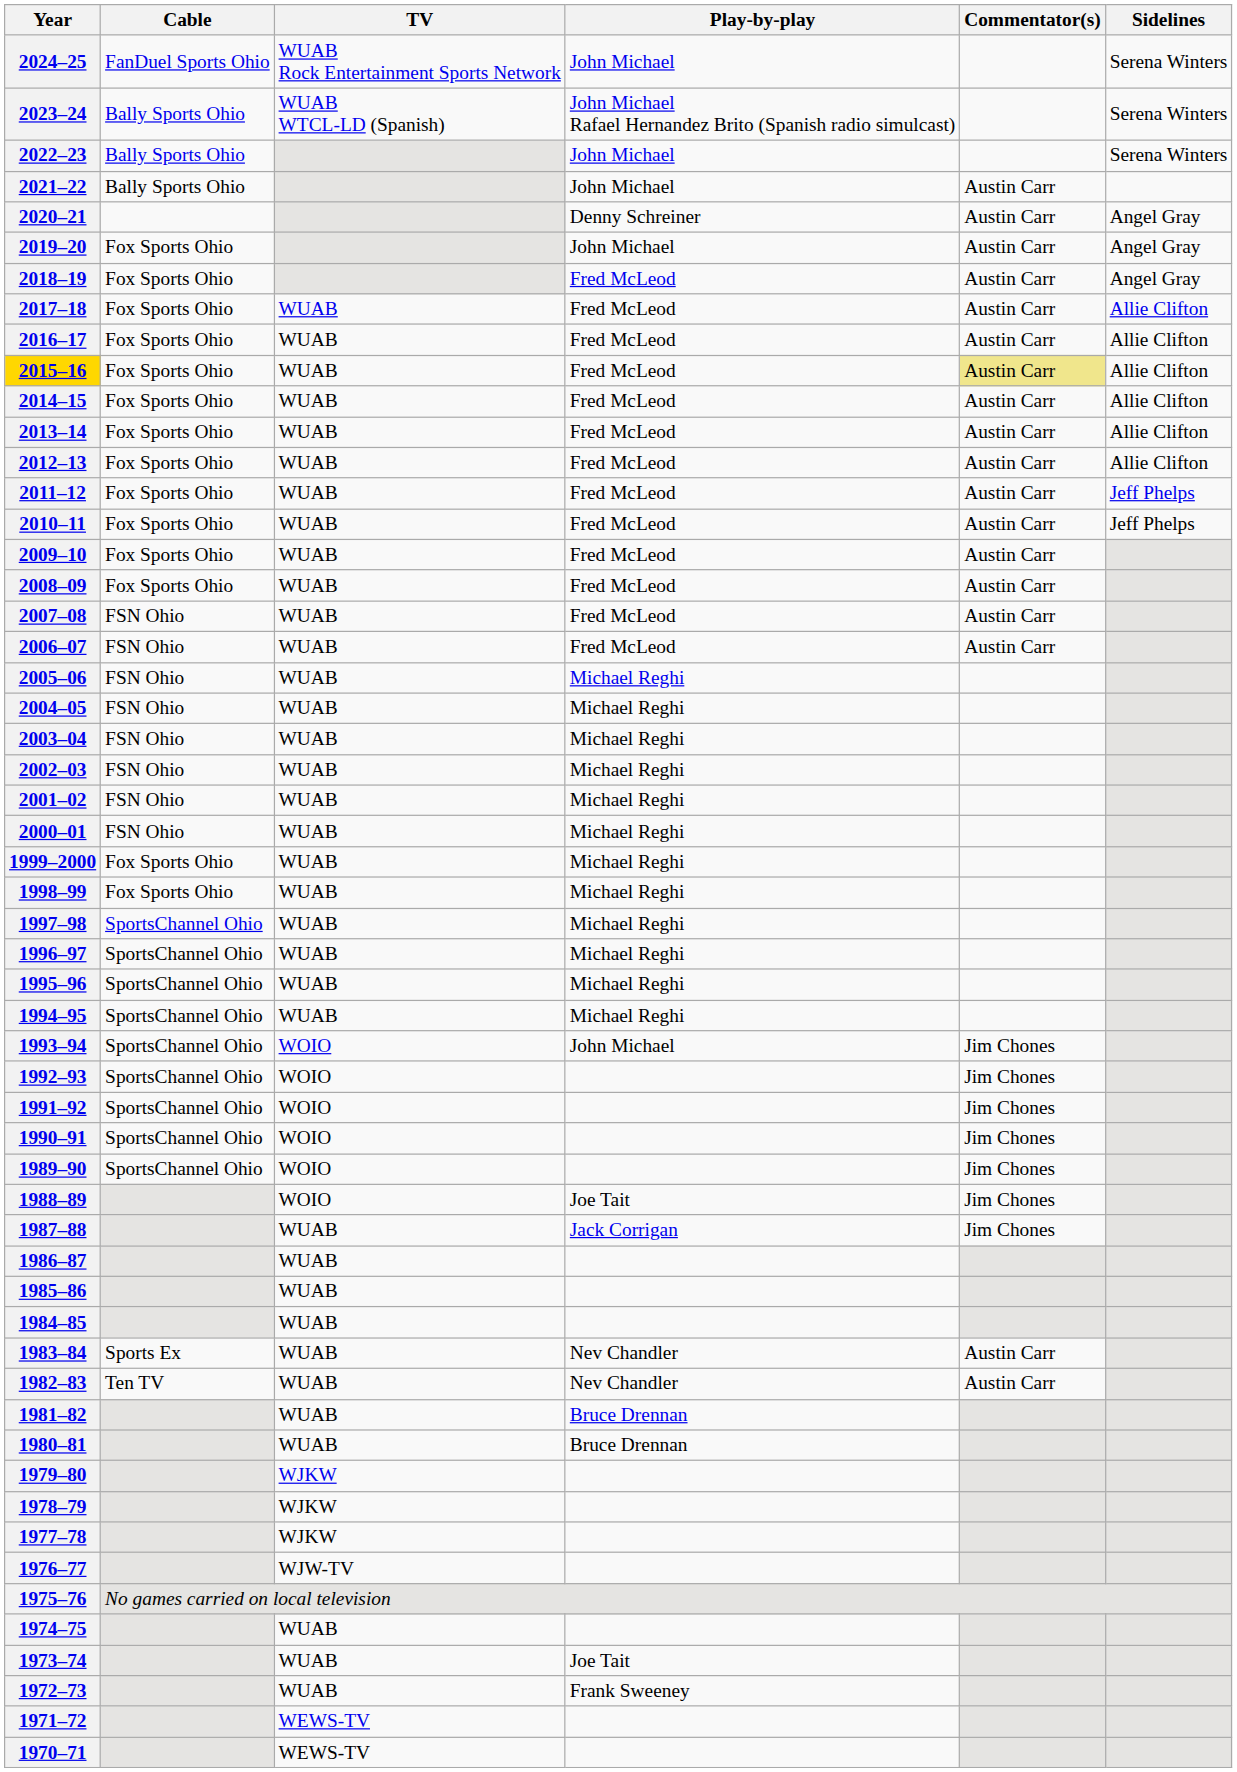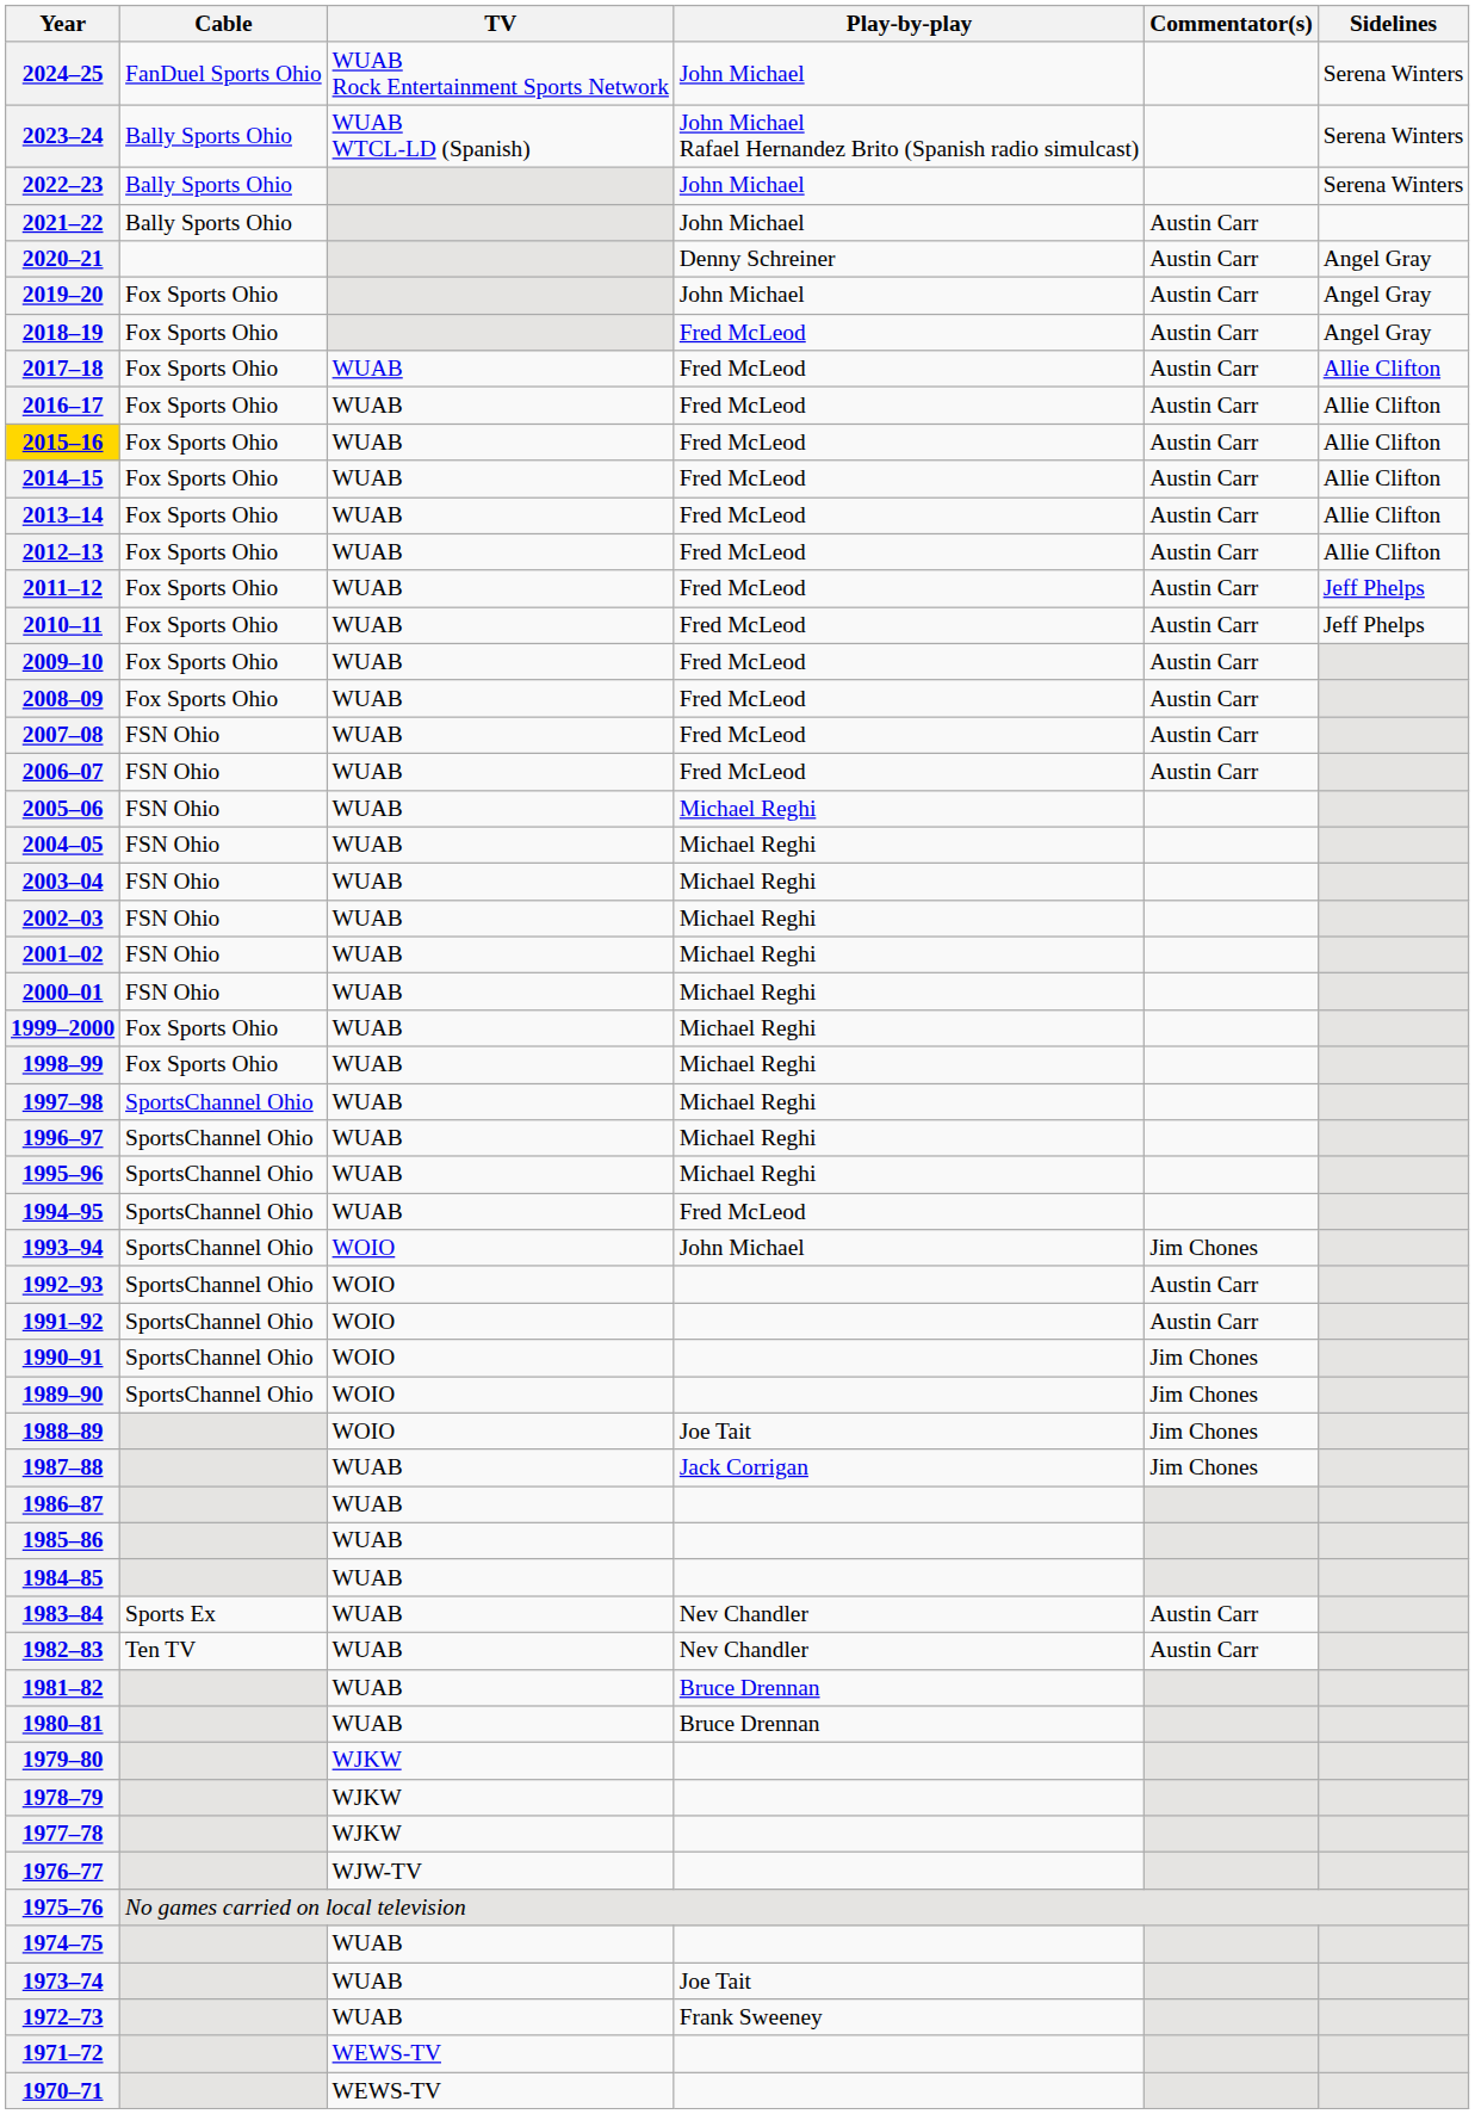2015–16 | Commentator(s): khaki background -> no background
1994–95 | Play-by-play: Michael Reghi -> Fred McLeod
1992–93 | Commentator(s): Jim Chones -> Austin Carr
1991–92 | Commentator(s): Jim Chones -> Austin Carr
